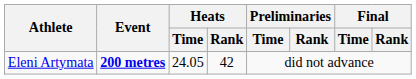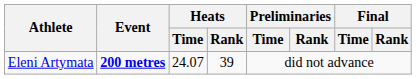Eleni Artymata | Heats / Time: 24.05 -> 24.07
Eleni Artymata | Heats / Rank: 42 -> 39
